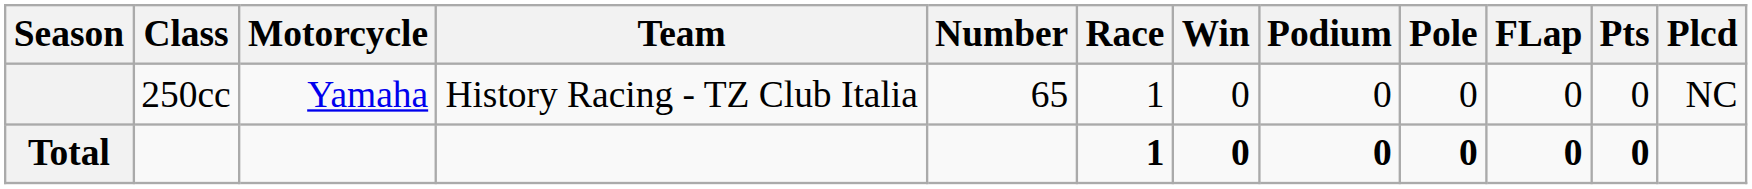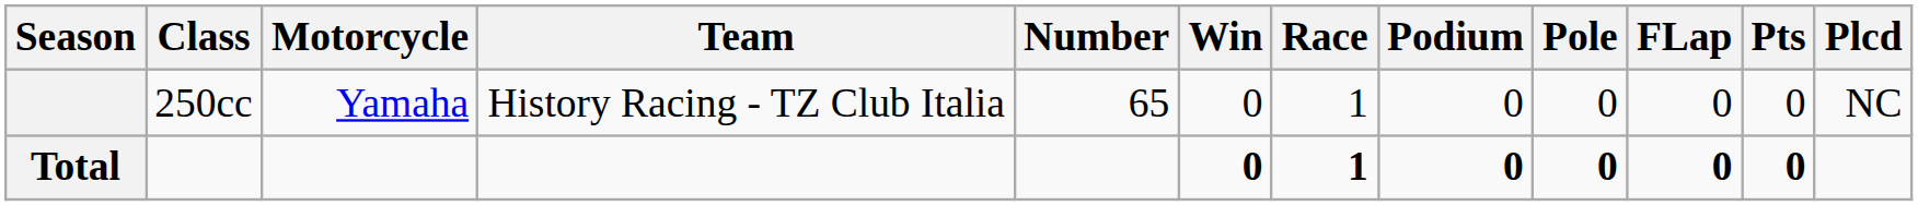columns swapped: Race <-> Win
